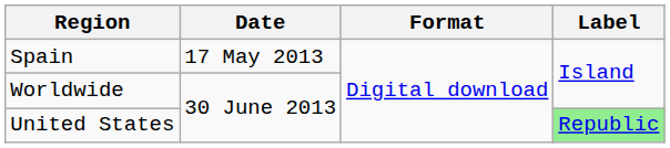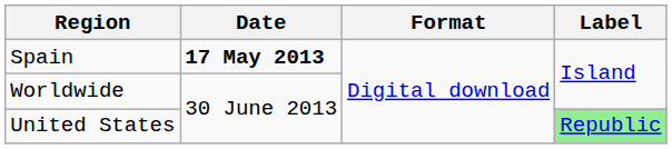Spain | Date: normal -> bold
